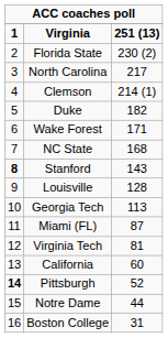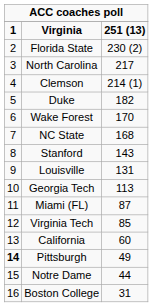Wake Forest | column 3: 171 -> 170
Stanford | column 1: bold -> normal
Louisville | column 3: 128 -> 131
Virginia Tech | column 3: 81 -> 85
Pittsburgh | column 3: 52 -> 49
